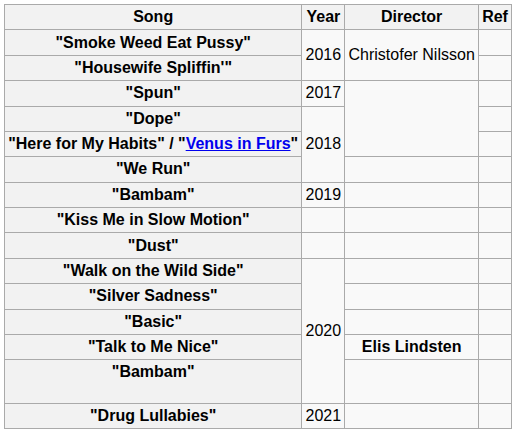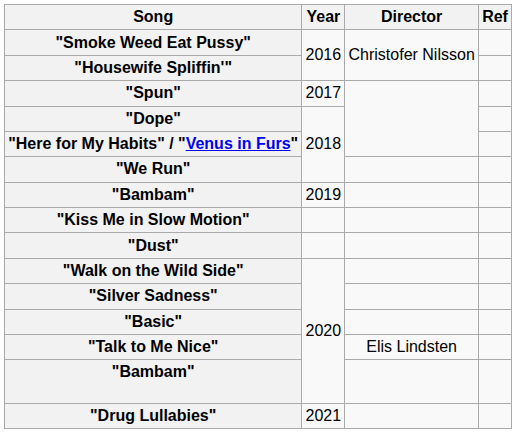"Talk to Me Nice" | Director: bold -> normal
